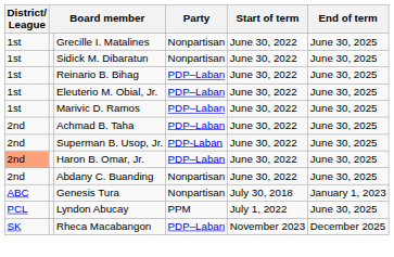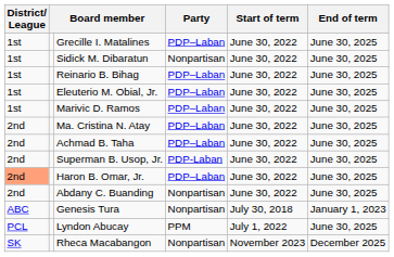Grecille I. Matalines | Party: Nonpartisan -> PDP–Laban
+ row: 2nd | Ma. Cristina N. Atay | PDP–Laban | June 30, 2022 | June 30, 2025
Rheca Macabangon | Party: PDP–Laban -> Nonpartisan
